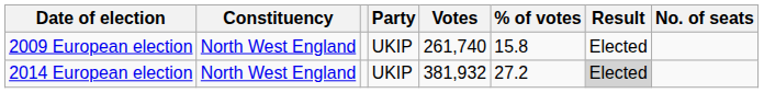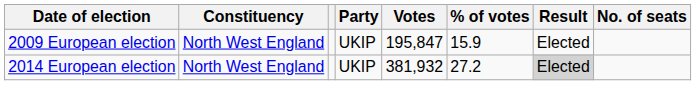2009 European election | Votes: 261,740 -> 195,847
2009 European election | % of votes: 15.8 -> 15.9
